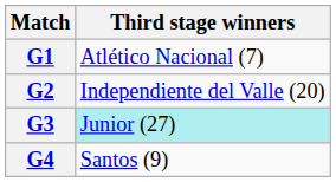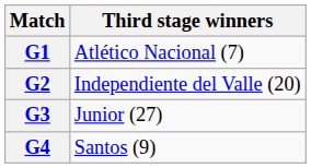G3 | Third stage winners: paleturquoise background -> no background
